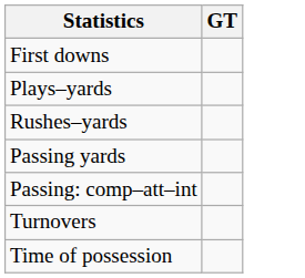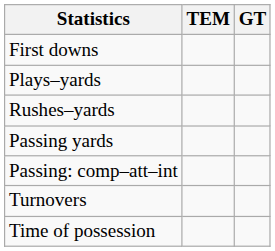+ column: TEM
